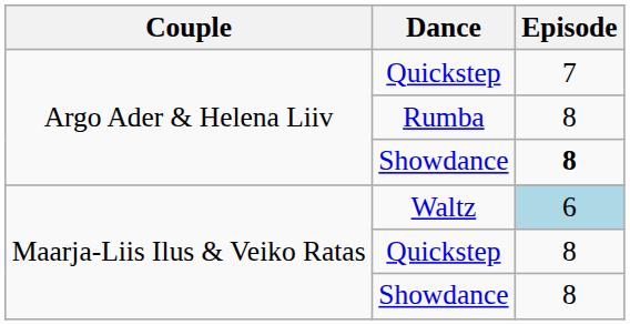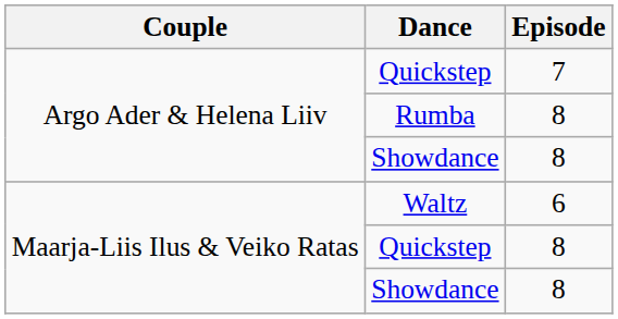Argo Ader & Helena Liiv / Showdance | Episode: bold -> normal
Waltz | Episode: lightblue background -> no background
